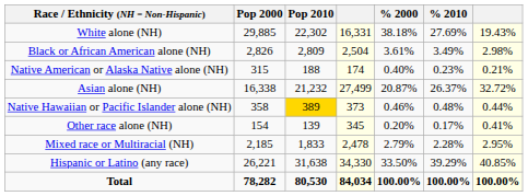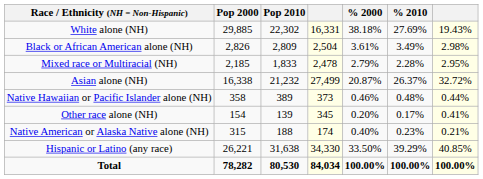rows swapped: Native American or Alaska Native alone (NH) <-> Mixed race or Multiracial (NH)
Native Hawaiian or Pacific Islander alone (NH) | Pop 2010: gold background -> no background
